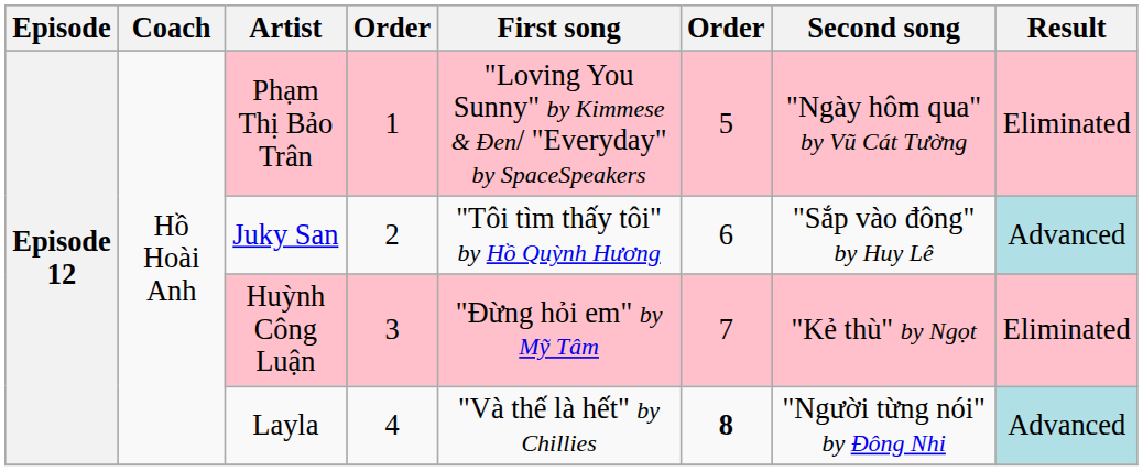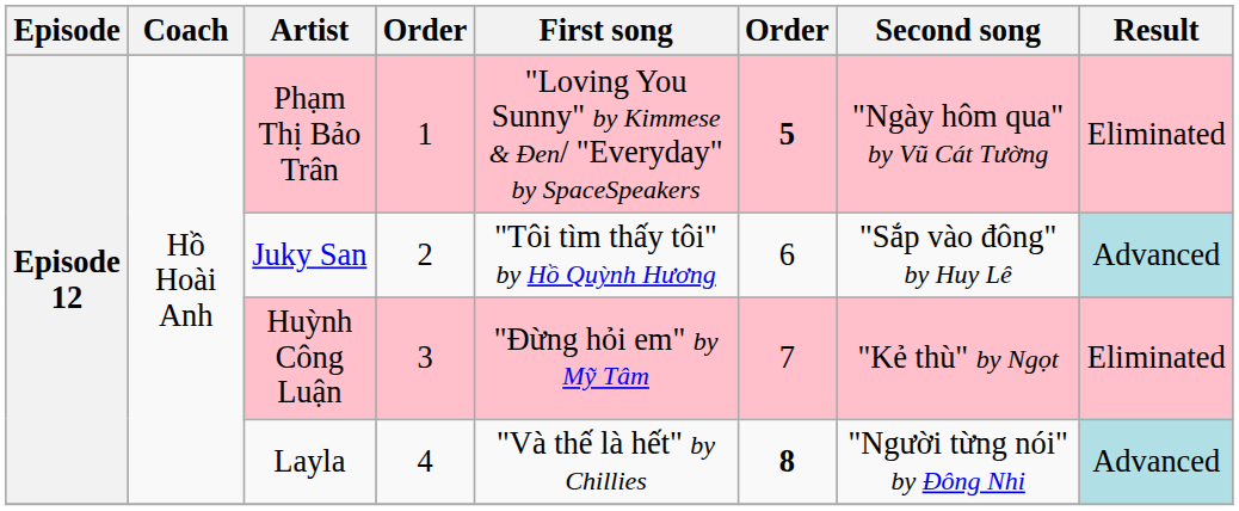Phạm Thị Bảo Trân | column 6: normal -> bold
